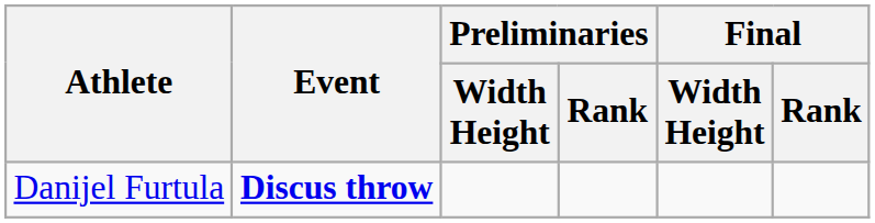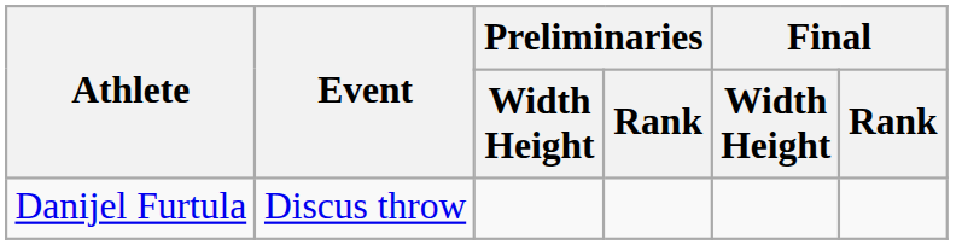Danijel Furtula | Event: bold -> normal
